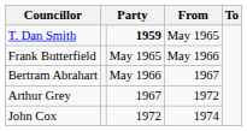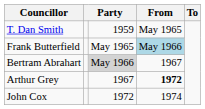T. Dan Smith | column 3: bold -> normal
Frank Butterfield | From: no background -> lightblue background
Bertram Abrahart | column 3: no background -> lightgrey background
Arthur Grey | From: normal -> bold
